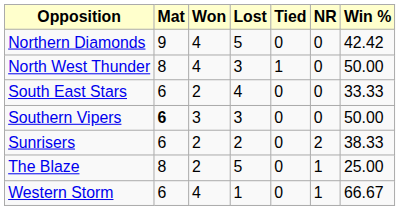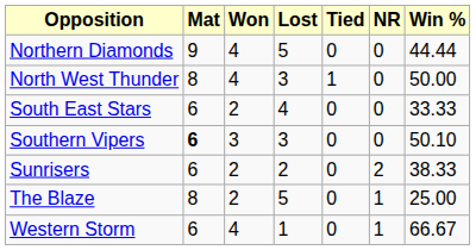Northern Diamonds | Win %: 42.42 -> 44.44
Southern Vipers | Win %: 50.00 -> 50.10
